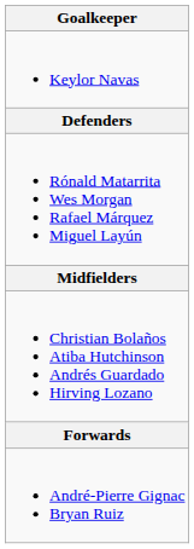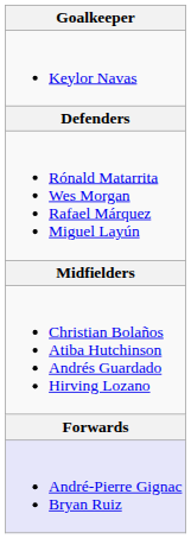row 8 | column 1: no background -> lavender background
